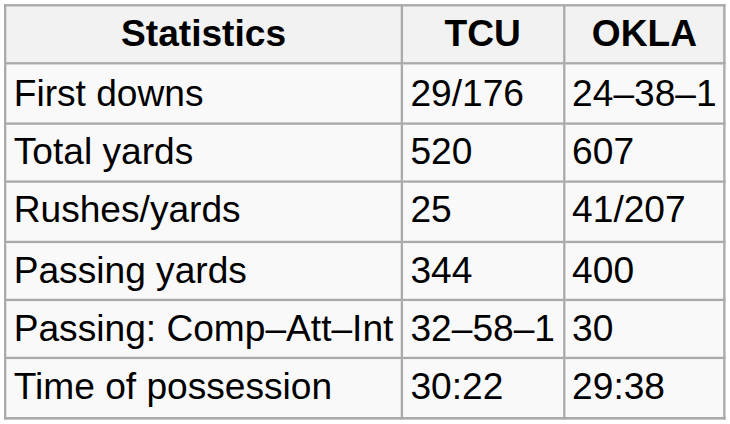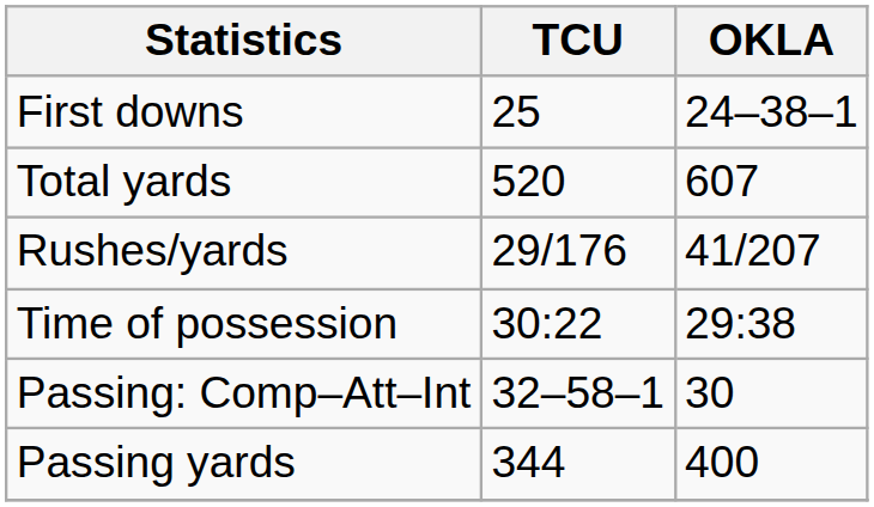First downs | TCU: 29/176 -> 25
Rushes/yards | TCU: 25 -> 29/176
rows swapped: Passing yards <-> Time of possession
